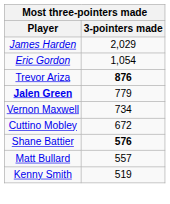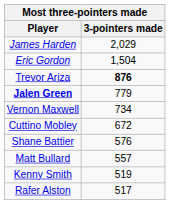Eric Gordon | 3-pointers made: 1,054 -> 1,504
Shane Battier | 3-pointers made: bold -> normal
+ row: Rafer Alston | 517
